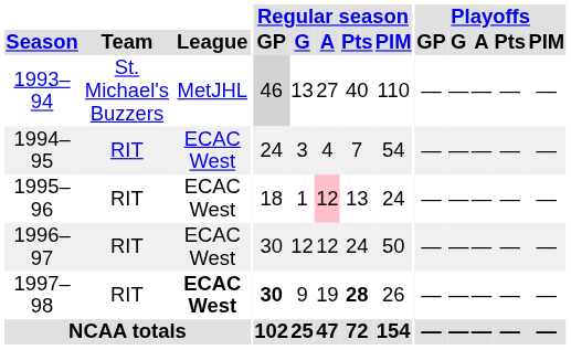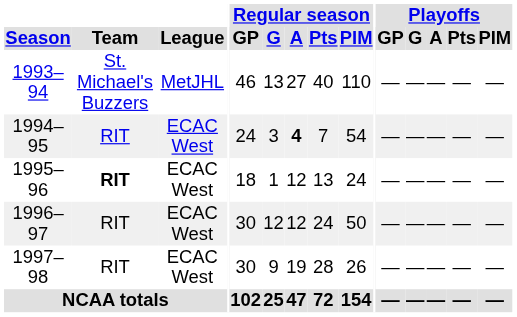1993–94 | Regular season / GP: lightgrey background -> no background
1994–95 | Regular season / A: normal -> bold
1995–96 | Team: normal -> bold
1995–96 | Regular season / A: pink background -> no background
1997–98 | League: bold -> normal
1997–98 | Regular season / GP: bold -> normal
1997–98 | Regular season / Pts: bold -> normal
